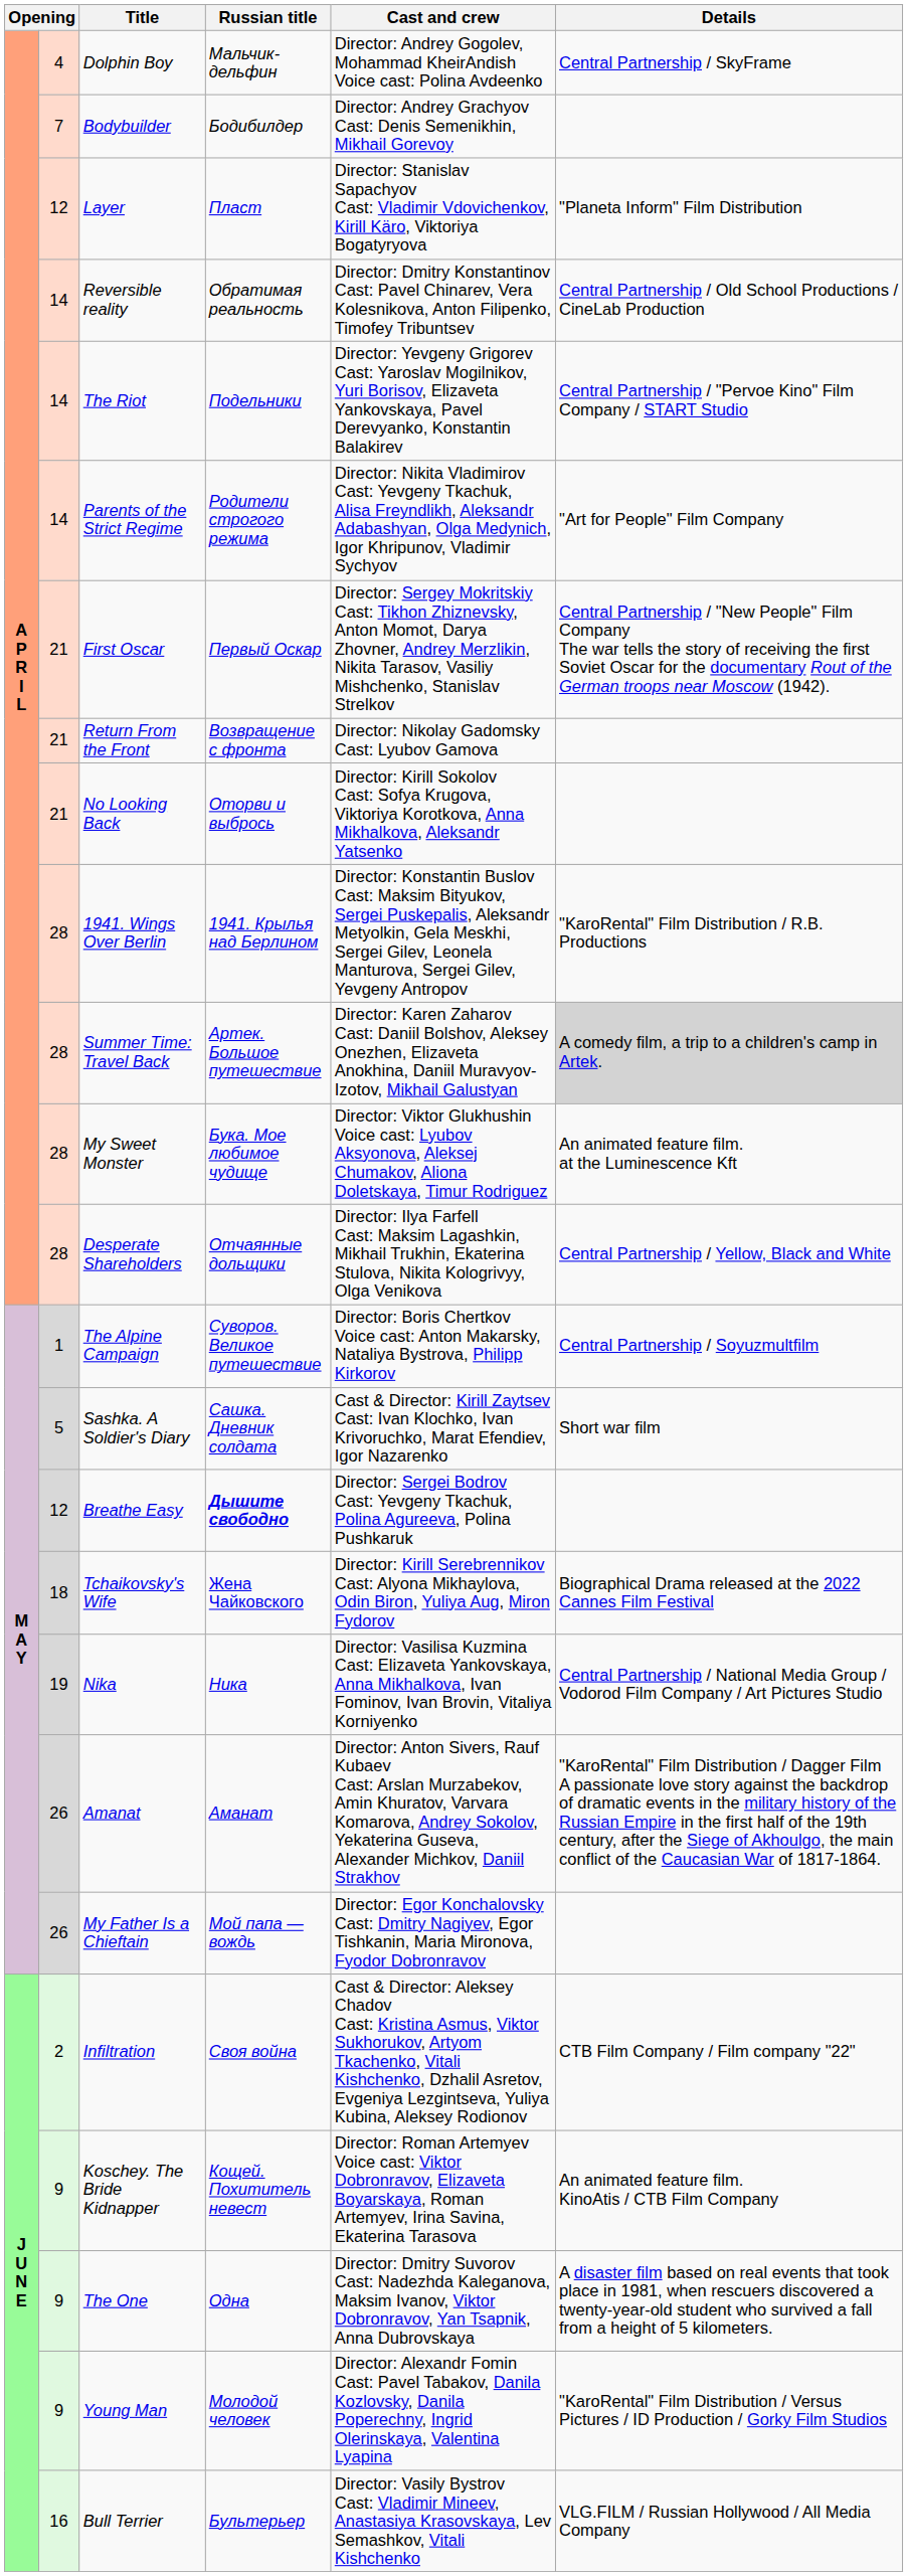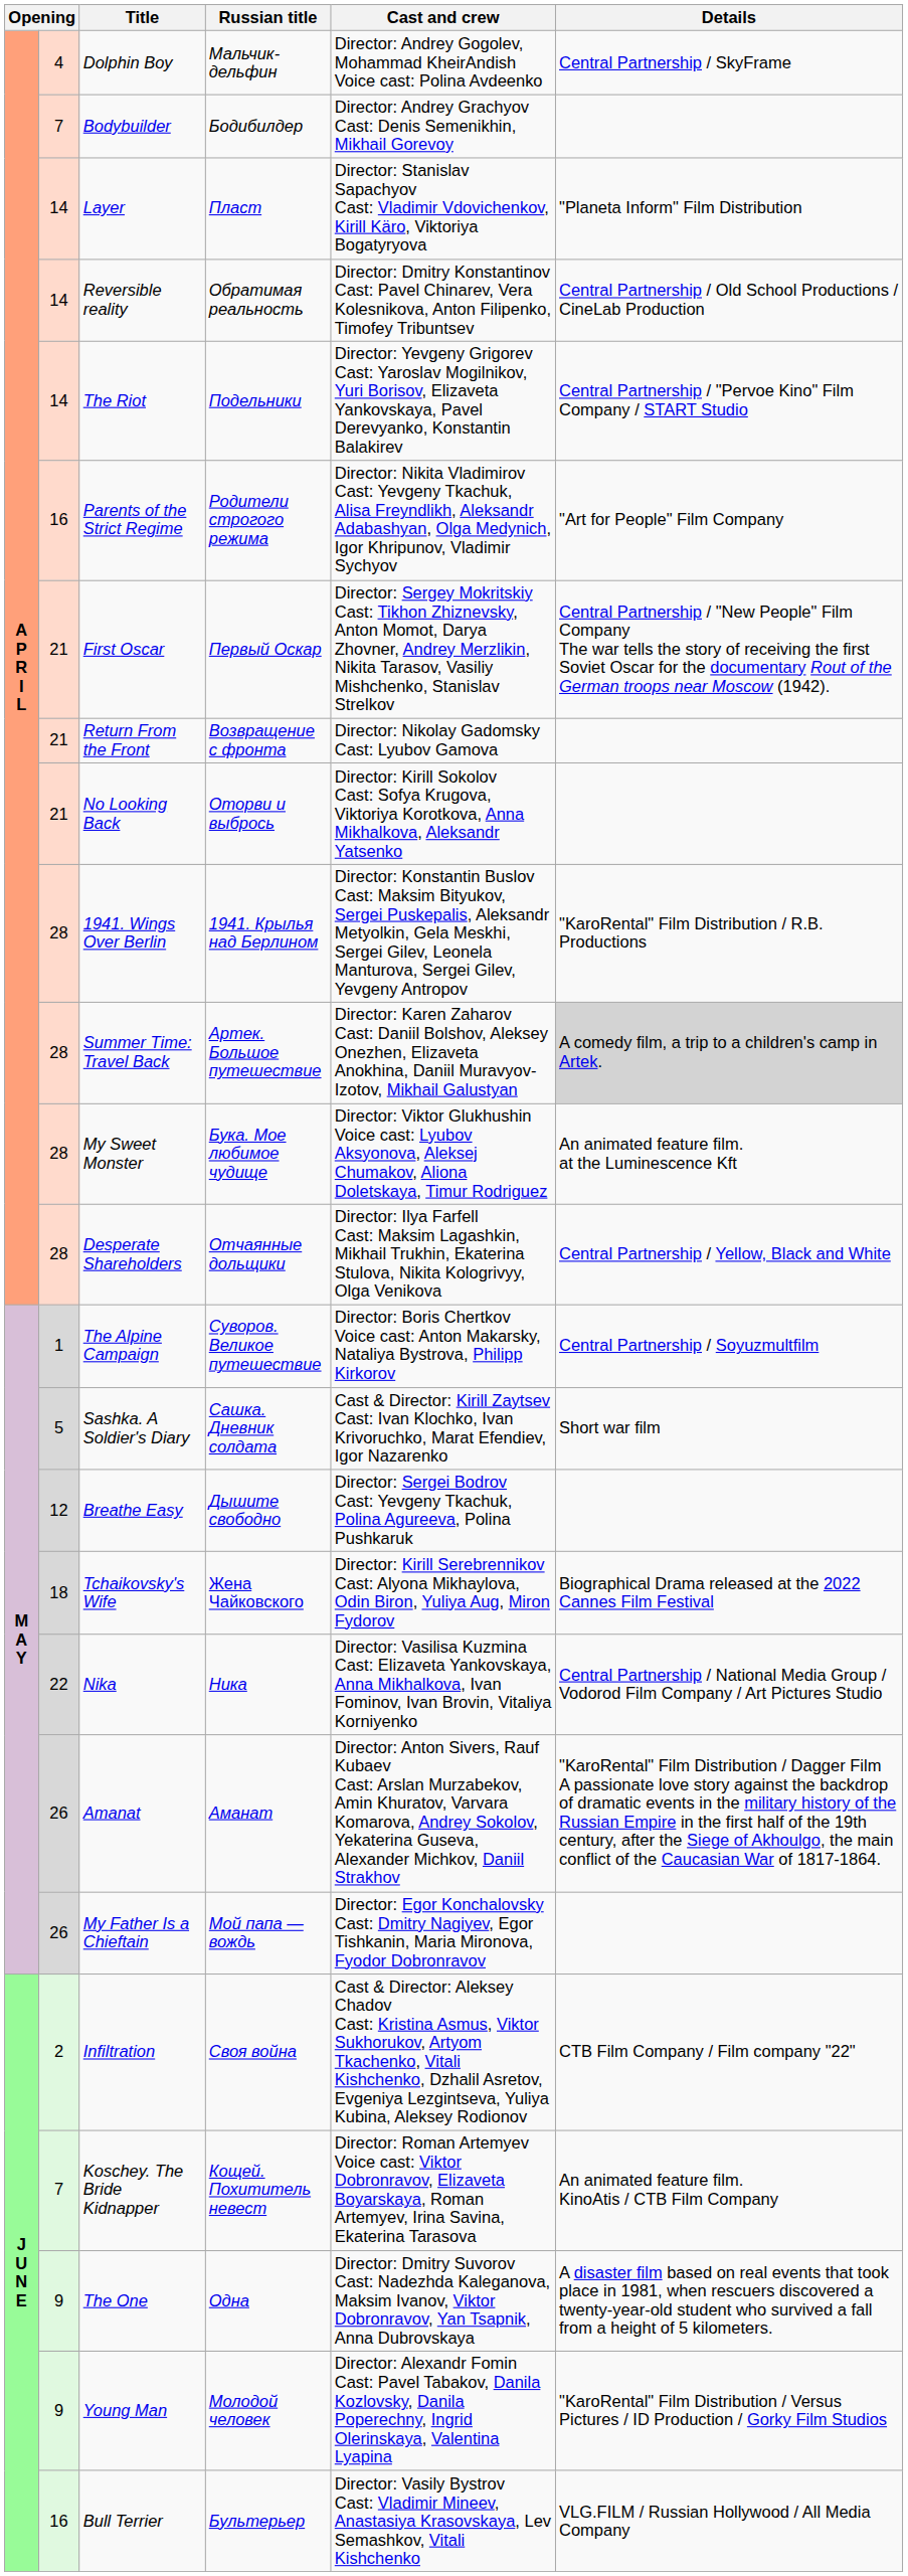Layer | column 2: 12 -> 14
Parents of the Strict Regime | column 2: 14 -> 16
Breathe Easy | Russian title: bold -> normal
Nika | column 2: 19 -> 22
Koschey. The Bride Kidnapper | column 2: 9 -> 7
